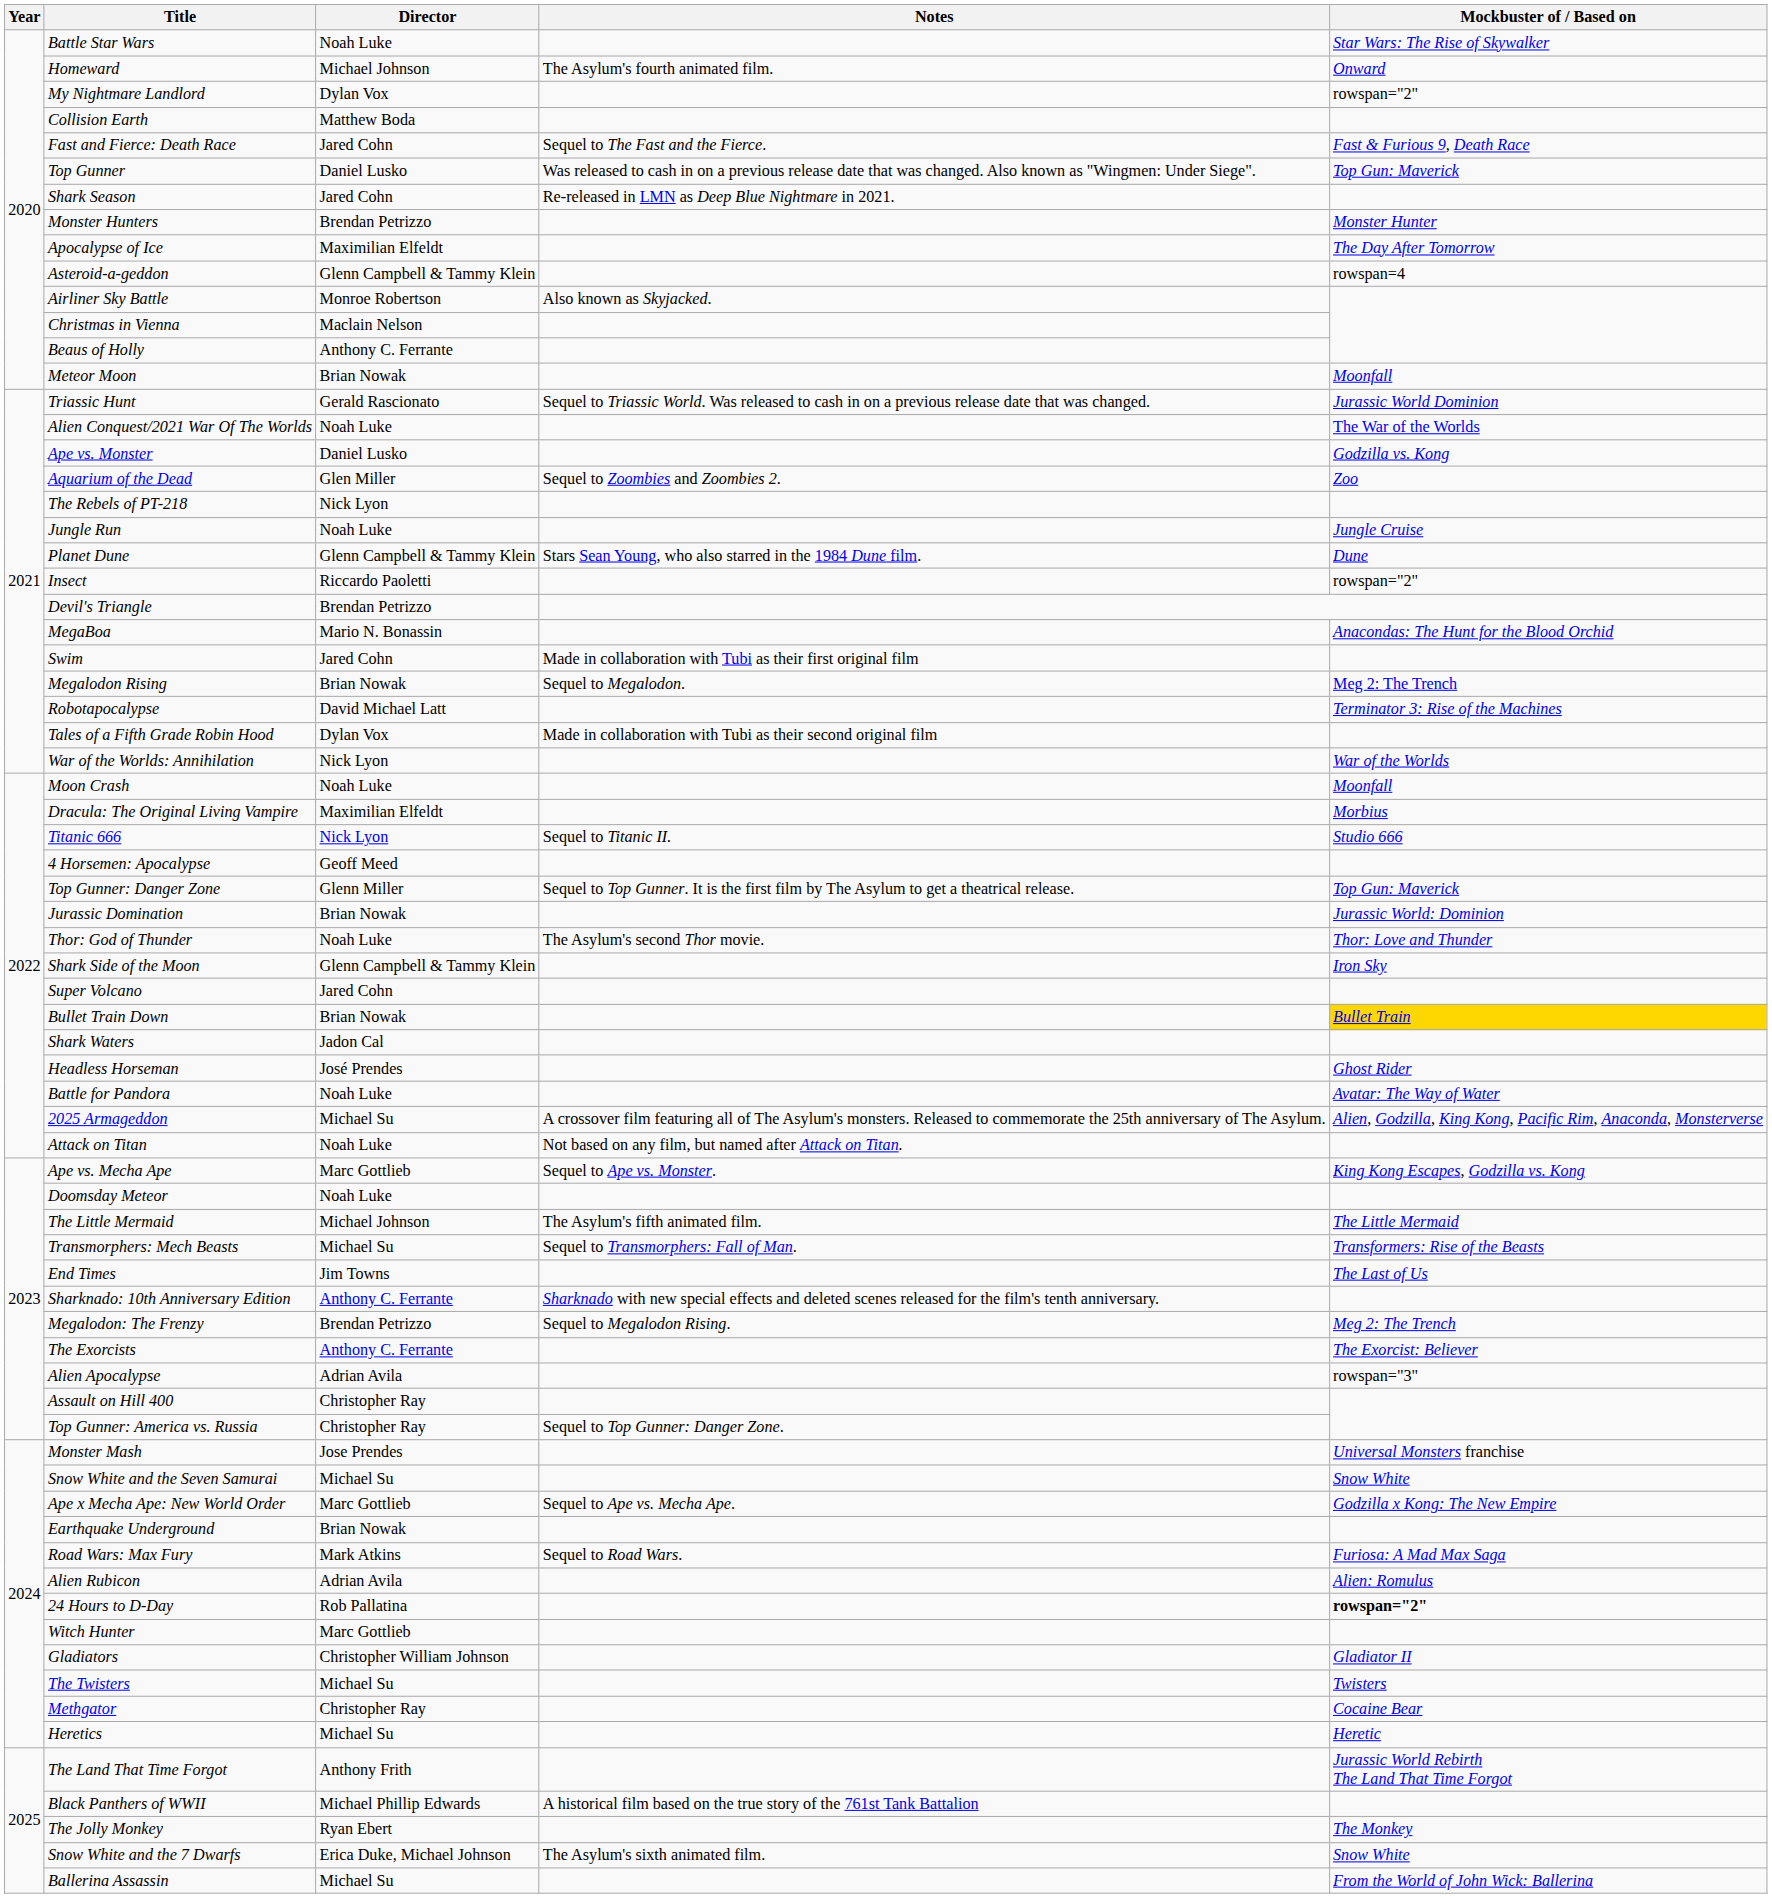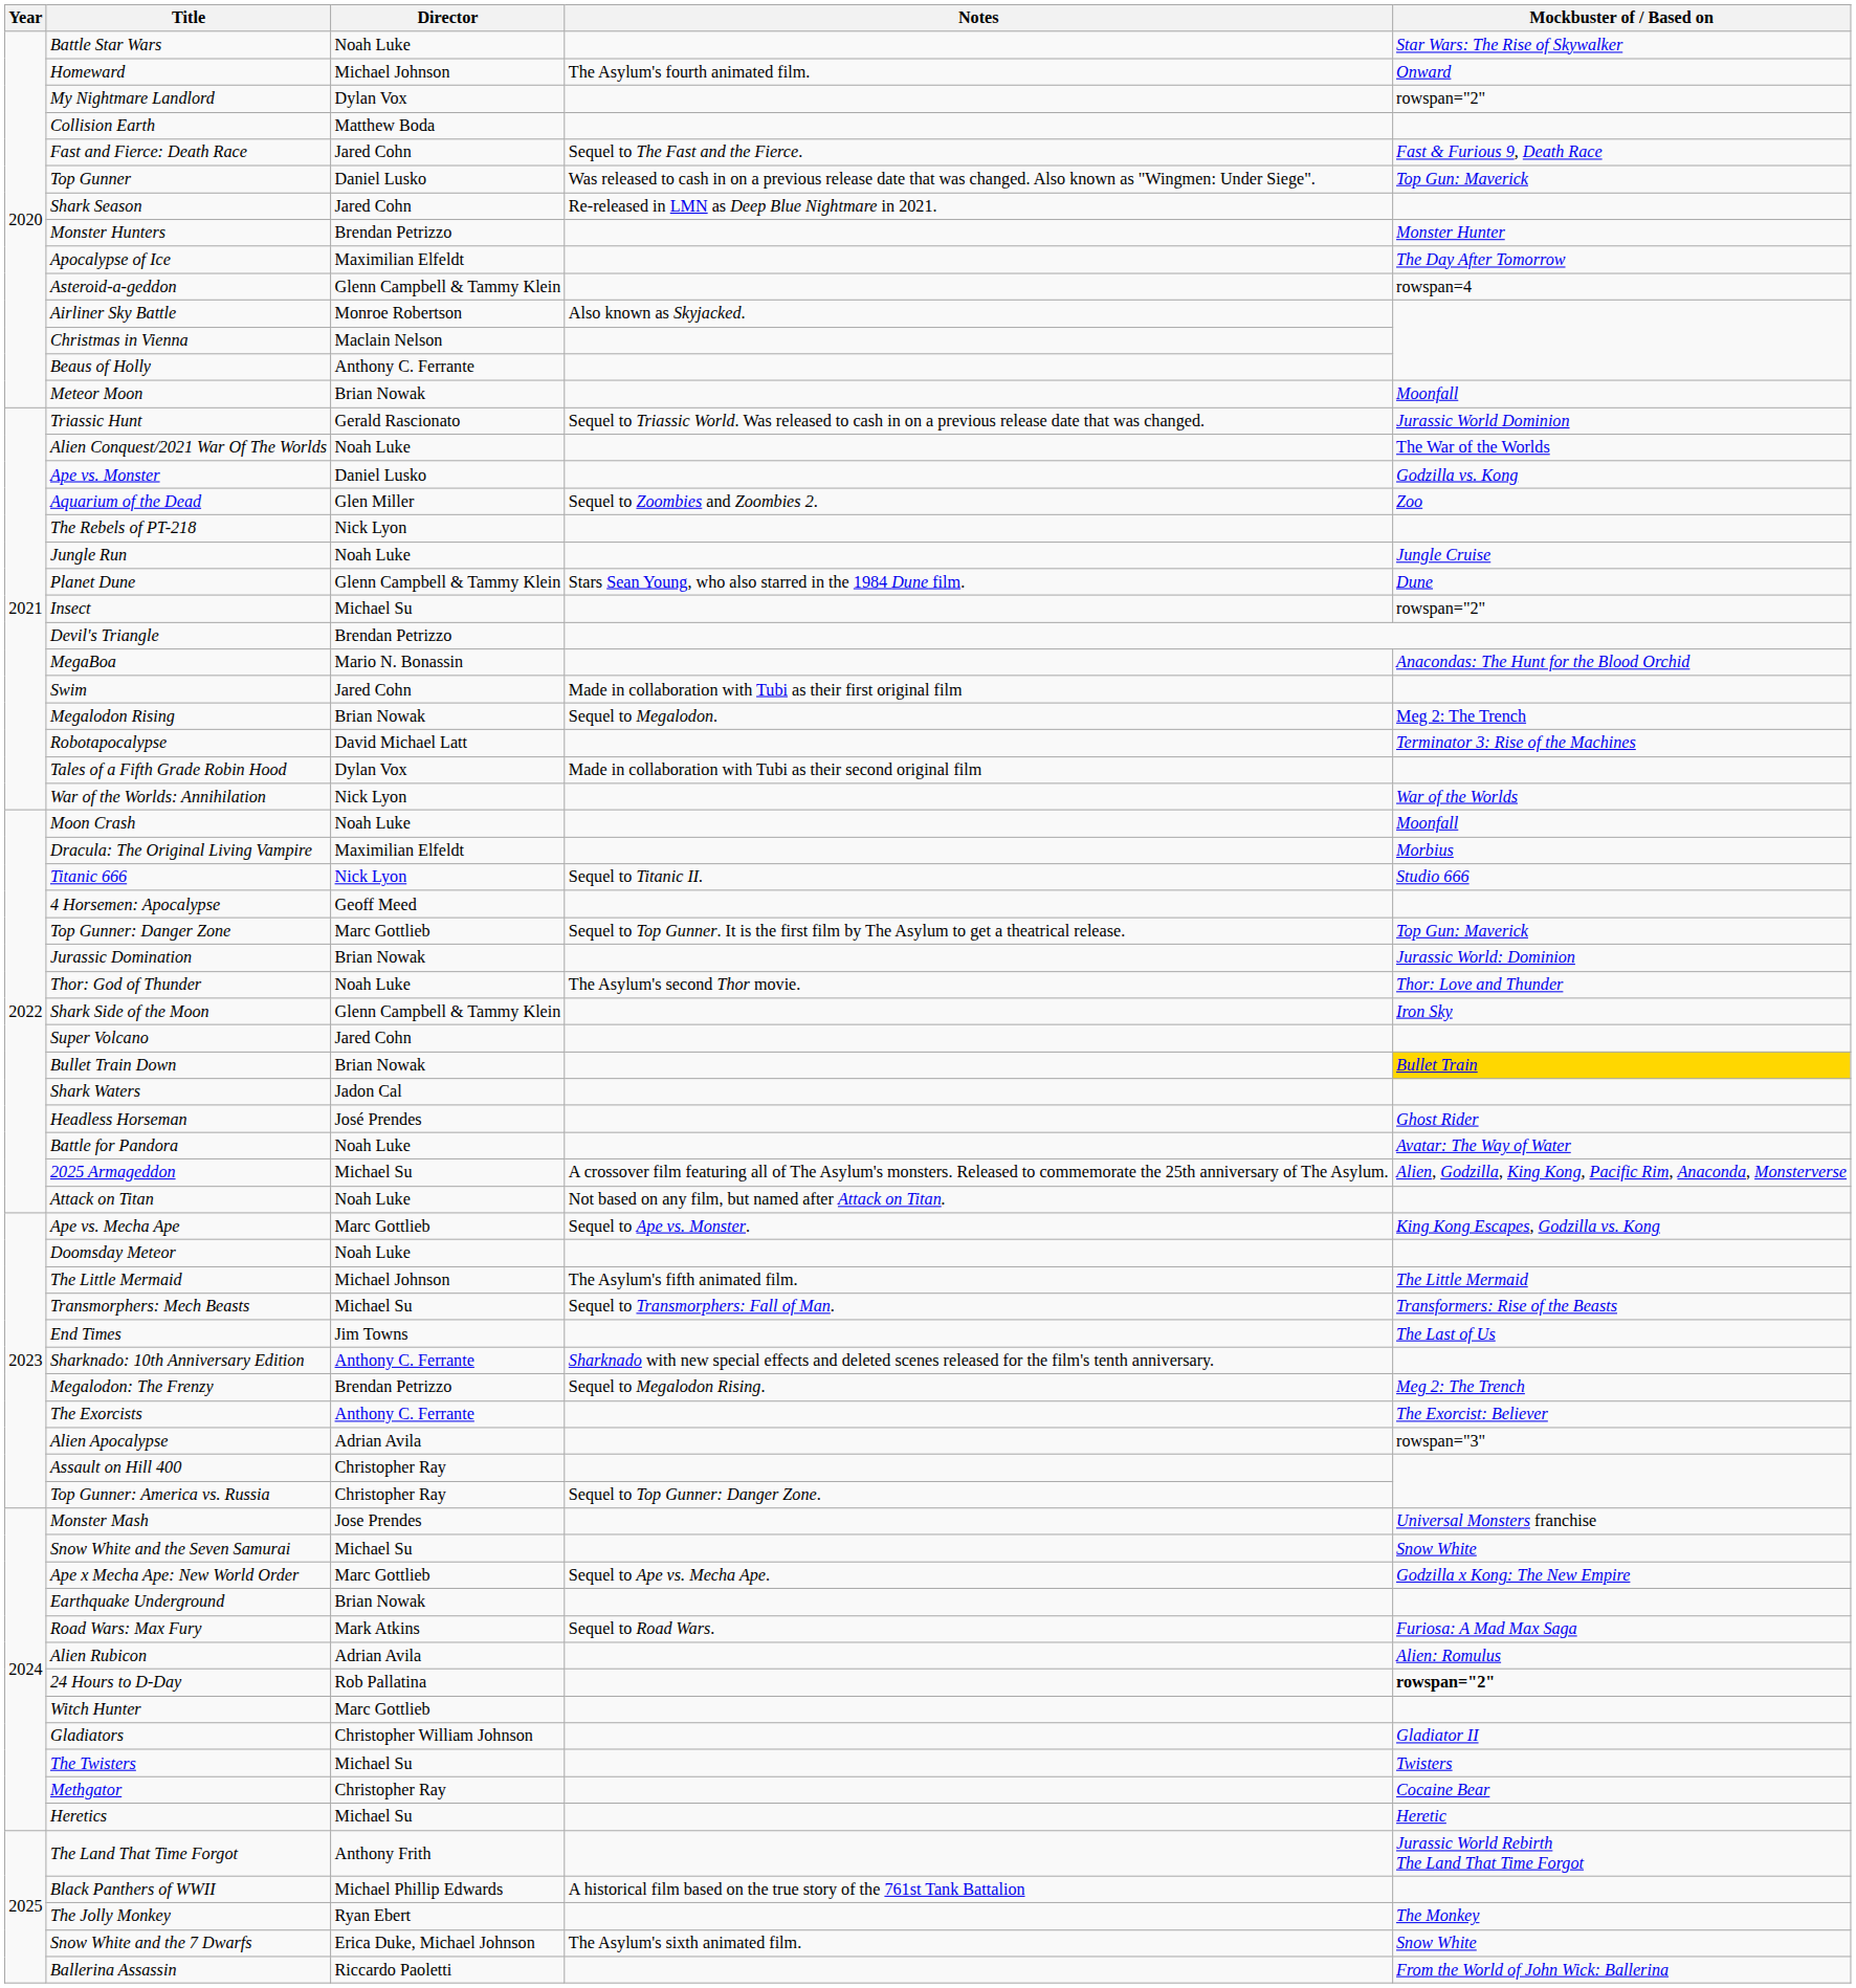Insect | Director: Riccardo Paoletti -> Michael Su
Top Gunner: Danger Zone | Director: Glenn Miller -> Marc Gottlieb
Ballerina Assassin | Director: Michael Su -> Riccardo Paoletti
